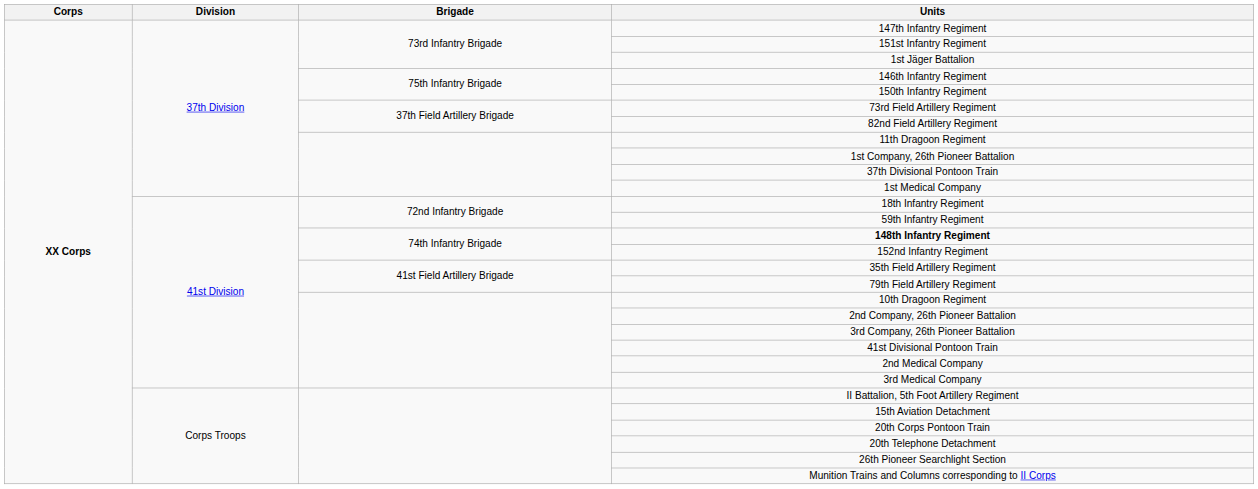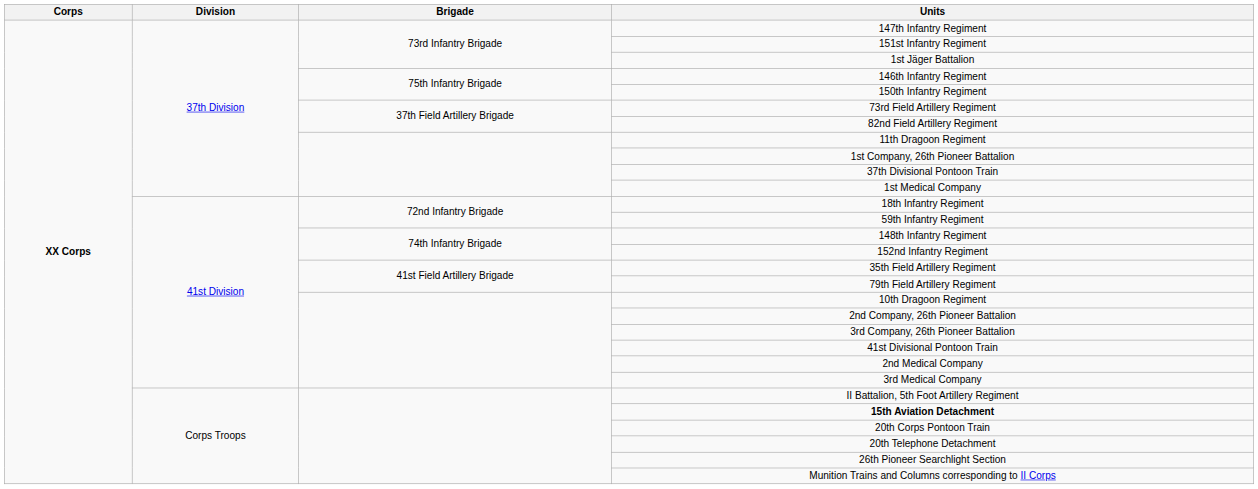148th Infantry Regiment | Units: bold -> normal
15th Aviation Detachment | Units: normal -> bold
